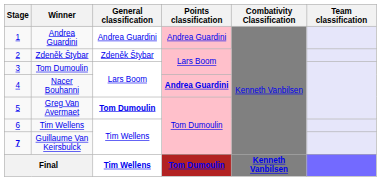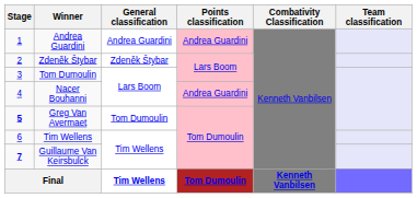Nacer Bouhanni | Points classification: bold -> normal
Greg Van Avermaet | Stage: normal -> bold
Greg Van Avermaet | General classification: bold -> normal
